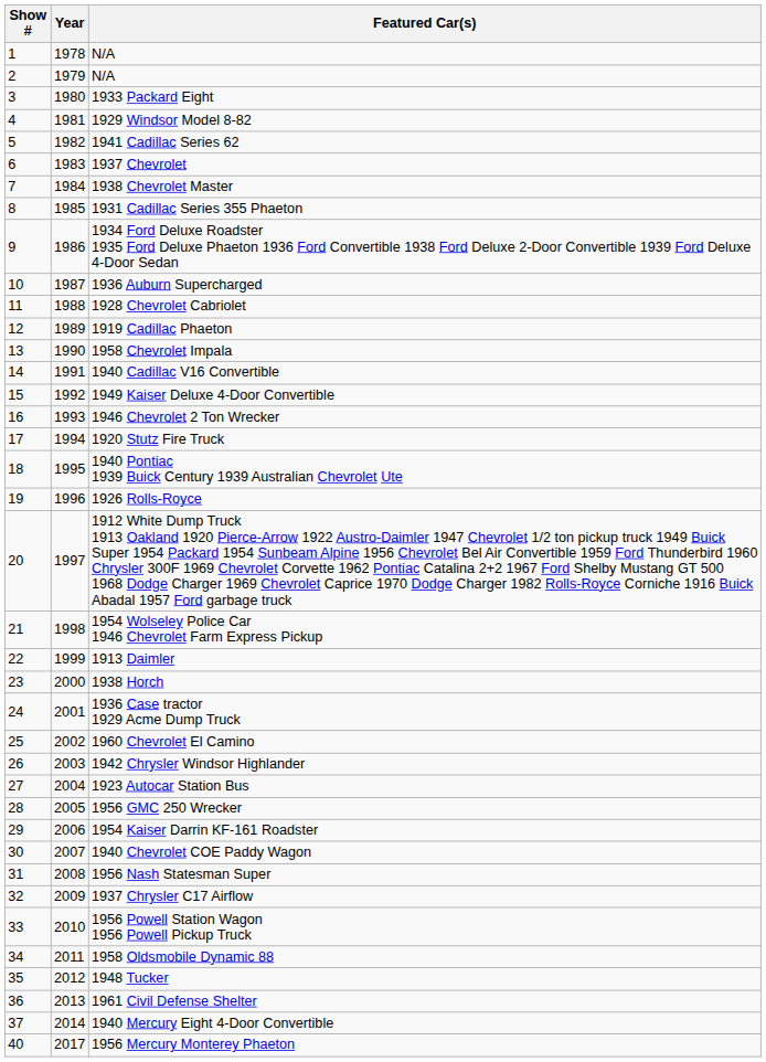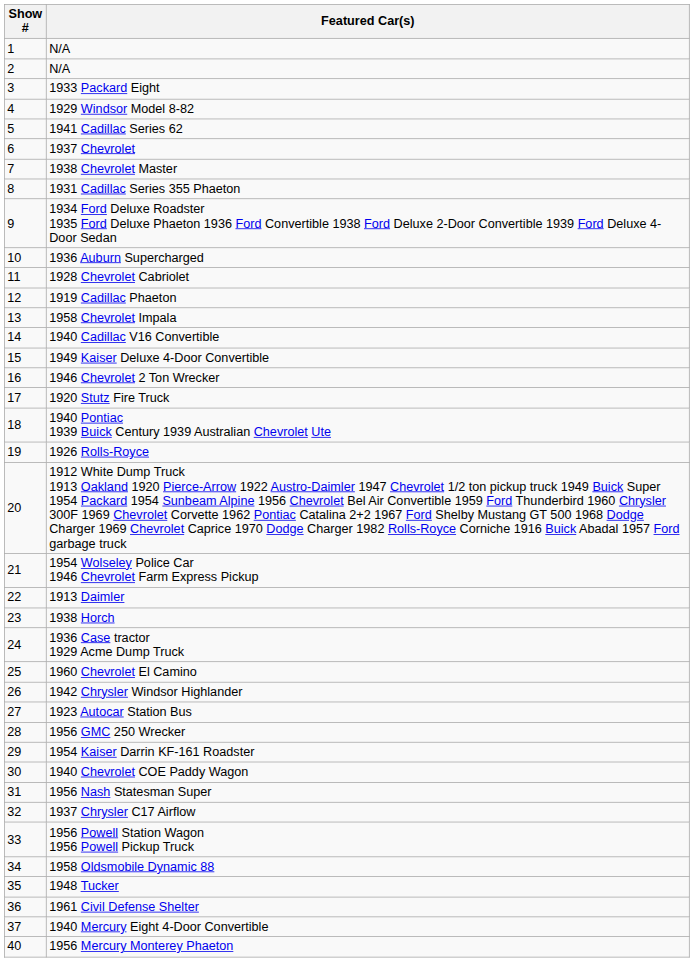- column: Year | 1978 | 1979 | 1980 | 1981 | 1982 | 1983 | 1984 | 1985 | 1986 | 1987 | 1988 | 1989 | 1990 | 1991 | 1992 | 1993 | 1994 | 1995 | 1996 | 1997 | 1998 | 1999 | 2000 | 2001 | 2002 | 2003 | 2004 | 2005 | 2006 | 2007 | 2008 | 2009 | 2010 | 2011 | 2012 | 2013 | 2014 | 2017
